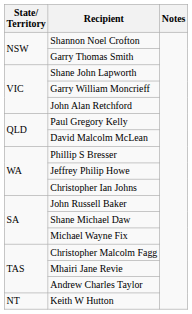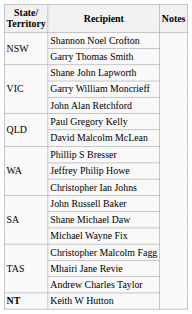Keith W Hutton | State/ Territory: normal -> bold
